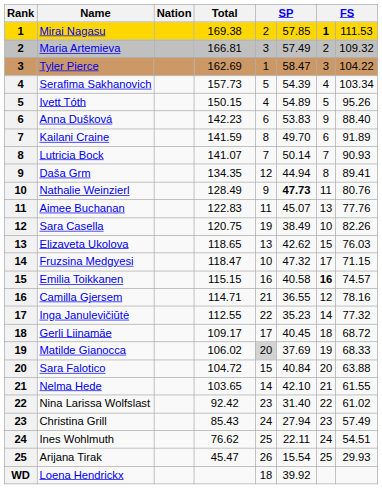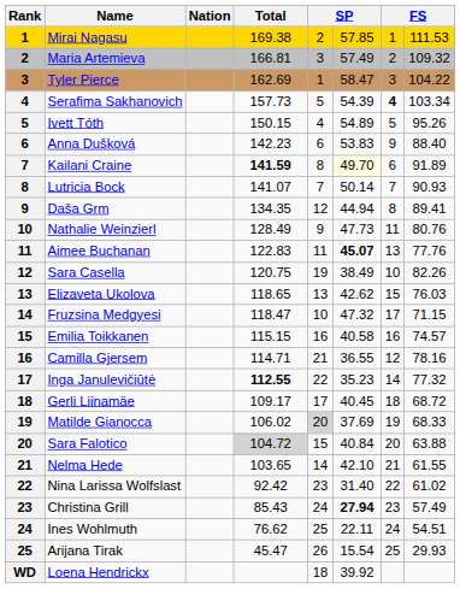Mirai Nagasu | column 7: bold -> normal
Serafima Sakhanovich | column 7: normal -> bold
Kailani Craine | Total: normal -> bold
Kailani Craine | column 6: no background -> lightyellow background
Nathalie Weinzierl | column 6: bold -> normal
Aimee Buchanan | column 6: normal -> bold
Emilia Toikkanen | column 7: bold -> normal
Inga Janulevičiūtė | Total: normal -> bold
Sara Falotico | Total: no background -> lightgrey background
Christina Grill | column 6: normal -> bold
